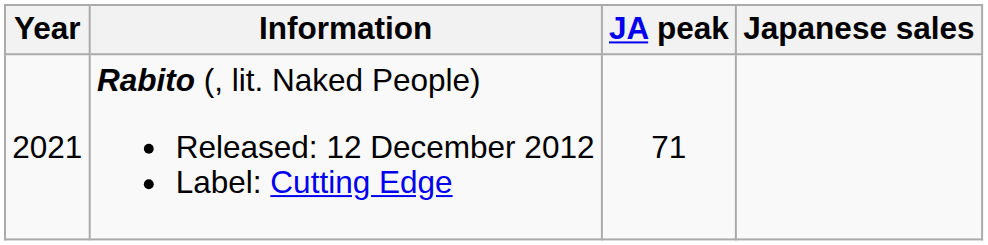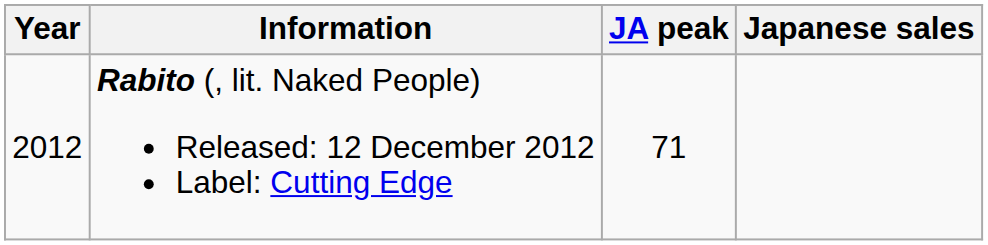row 2 | Year: 2021 -> 2012
